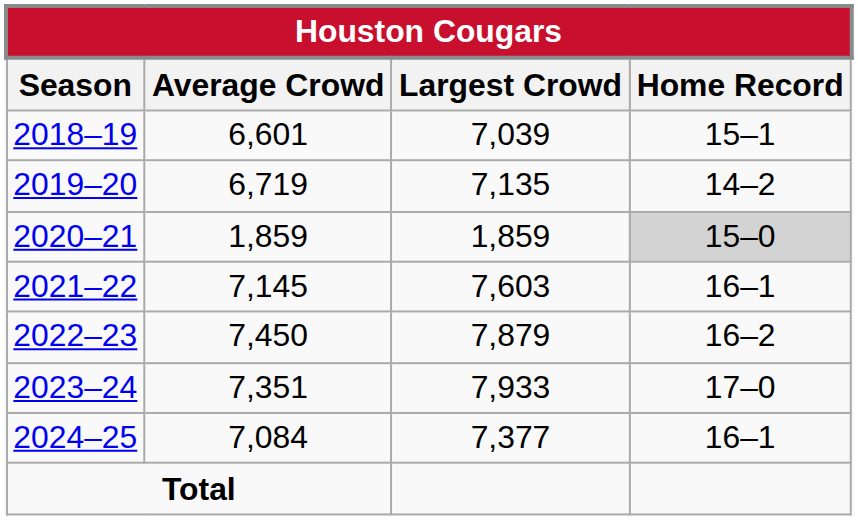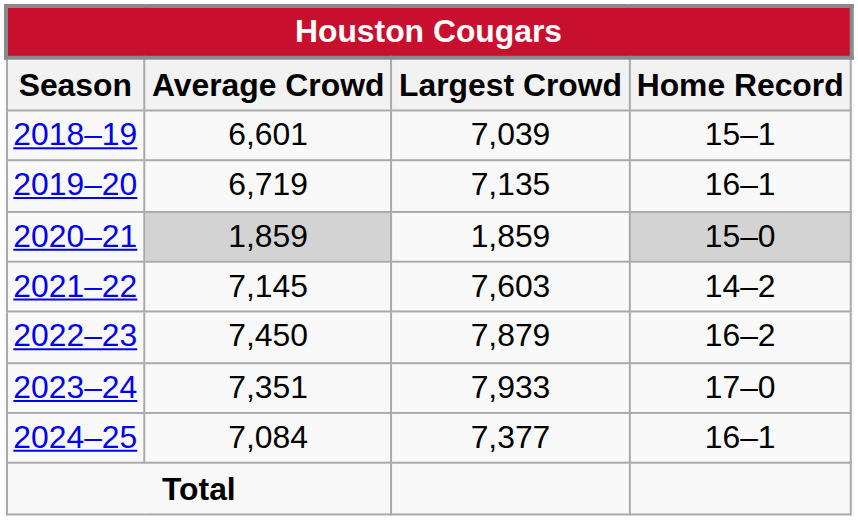2019–20 | Home Record: 14–2 -> 16–1
2020–21 | Average Crowd: no background -> lightgrey background
2021–22 | Home Record: 16–1 -> 14–2
